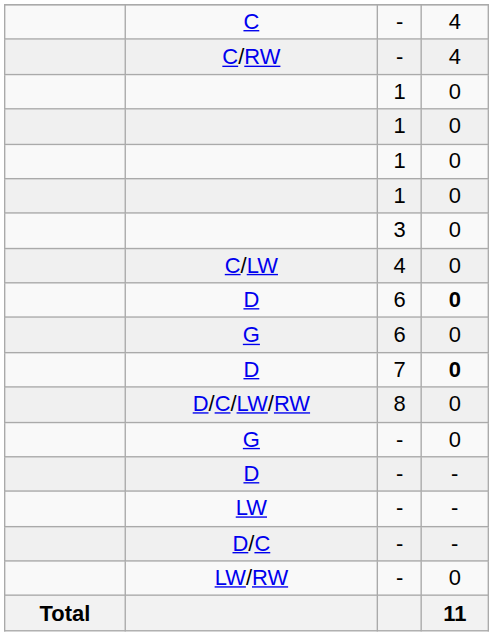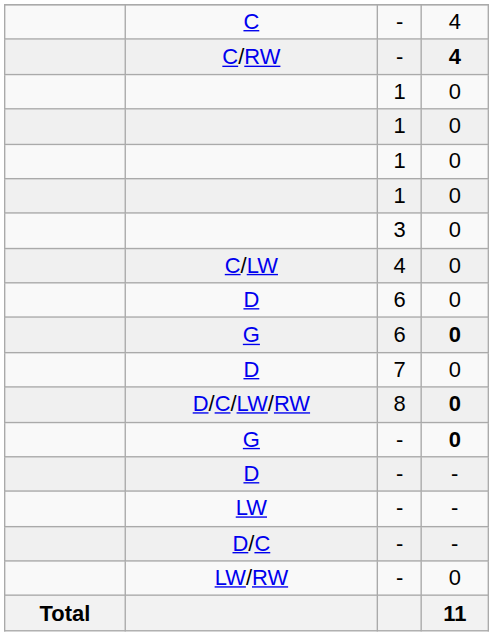C/RW | column 4: normal -> bold
D / 6 | column 4: bold -> normal
G / 6 | column 4: normal -> bold
D / 7 | column 4: bold -> normal
D/C/LW/RW | column 4: normal -> bold
G / - | column 4: normal -> bold
